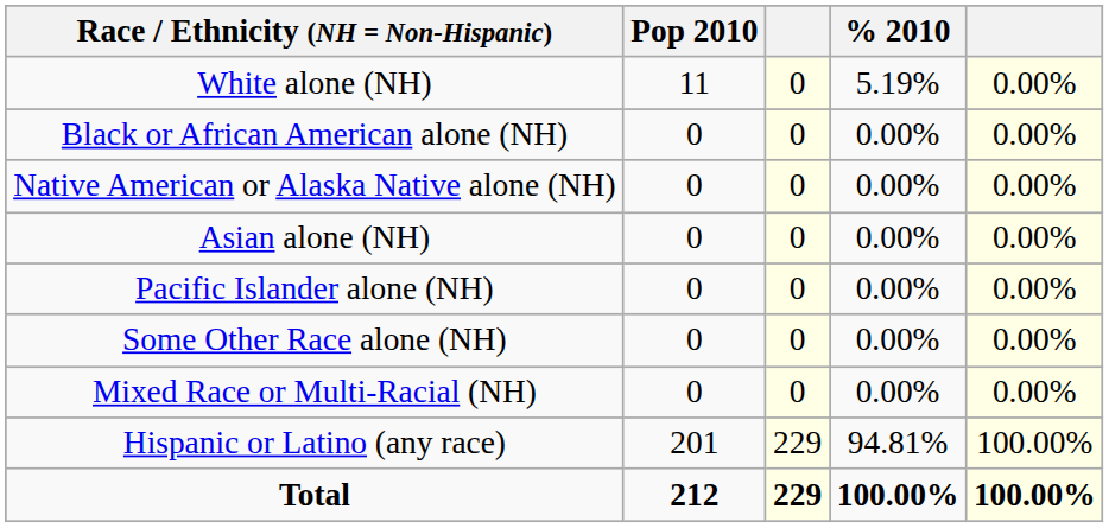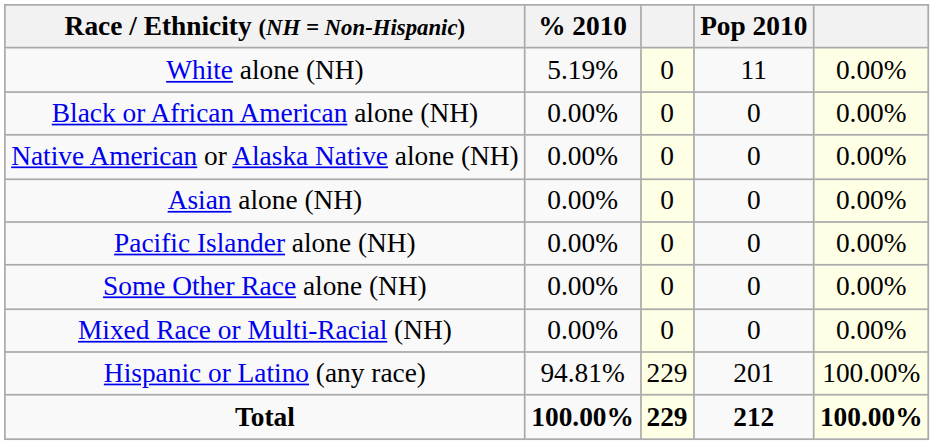columns swapped: Pop 2010 <-> % 2010
